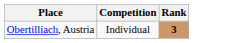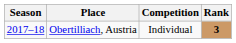+ column: Season | 2017–18
